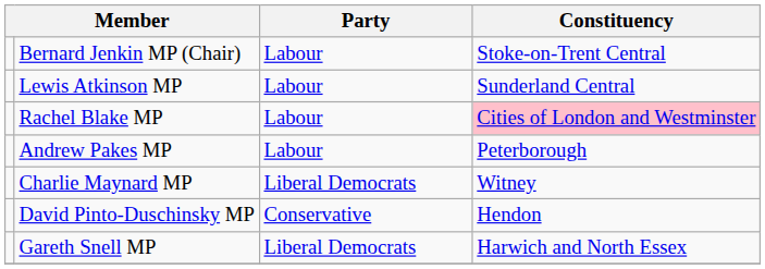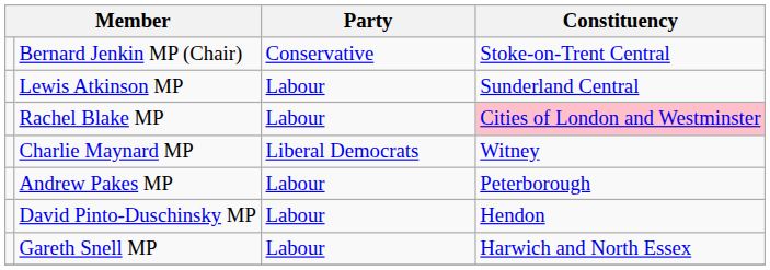Bernard Jenkin MP (Chair) | Party: Labour -> Conservative
rows swapped: Charlie Maynard MP <-> Andrew Pakes MP
David Pinto-Duschinsky MP | Party: Conservative -> Labour
Gareth Snell MP | Party: Liberal Democrats -> Labour
